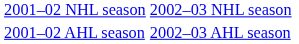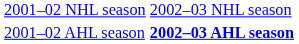2001–02 AHL season | column 2: normal -> bold
